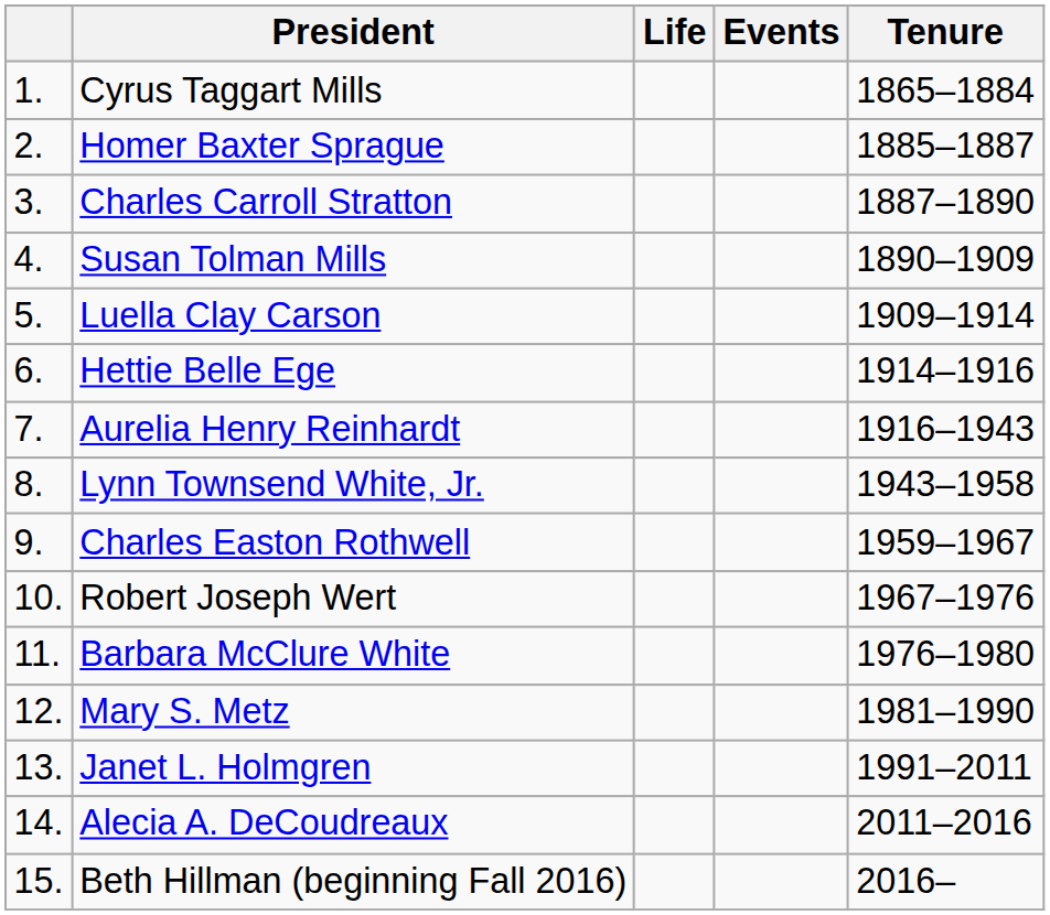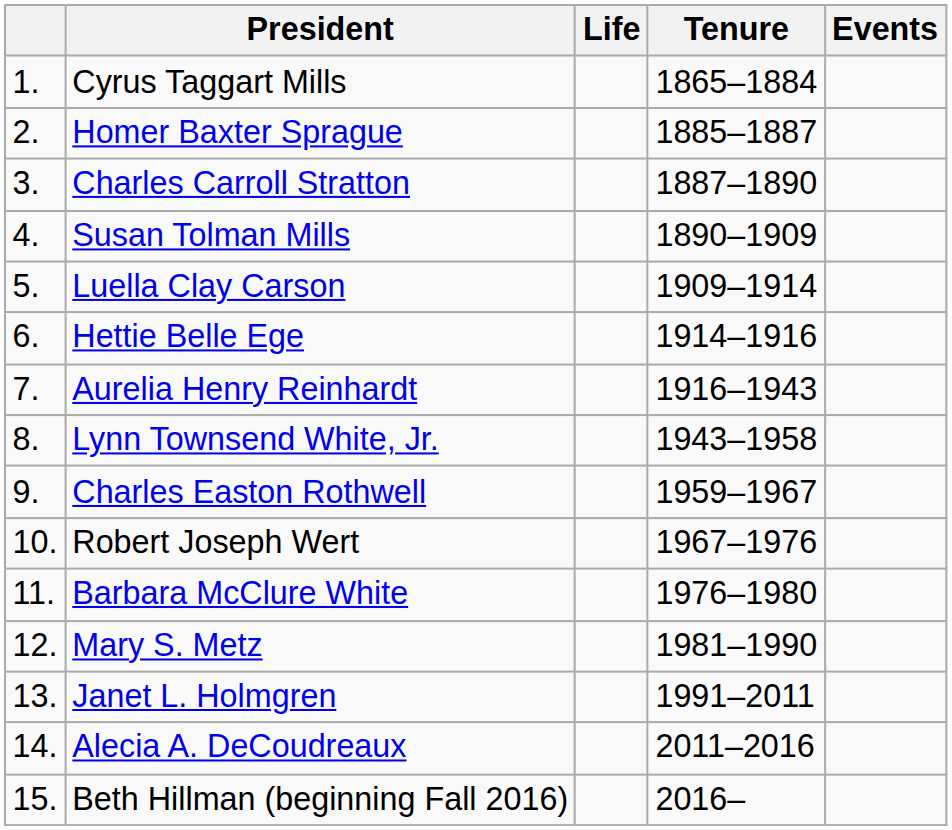columns swapped: Tenure <-> Events
